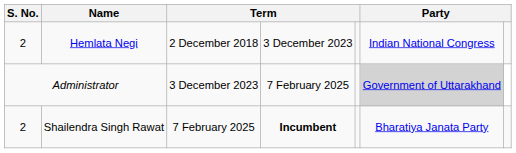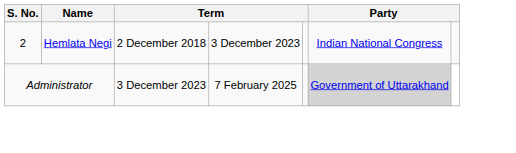- row: 2 | Shailendra Singh Rawat | 7 February 2025 | Incumbent | Bharatiya Janata Party
